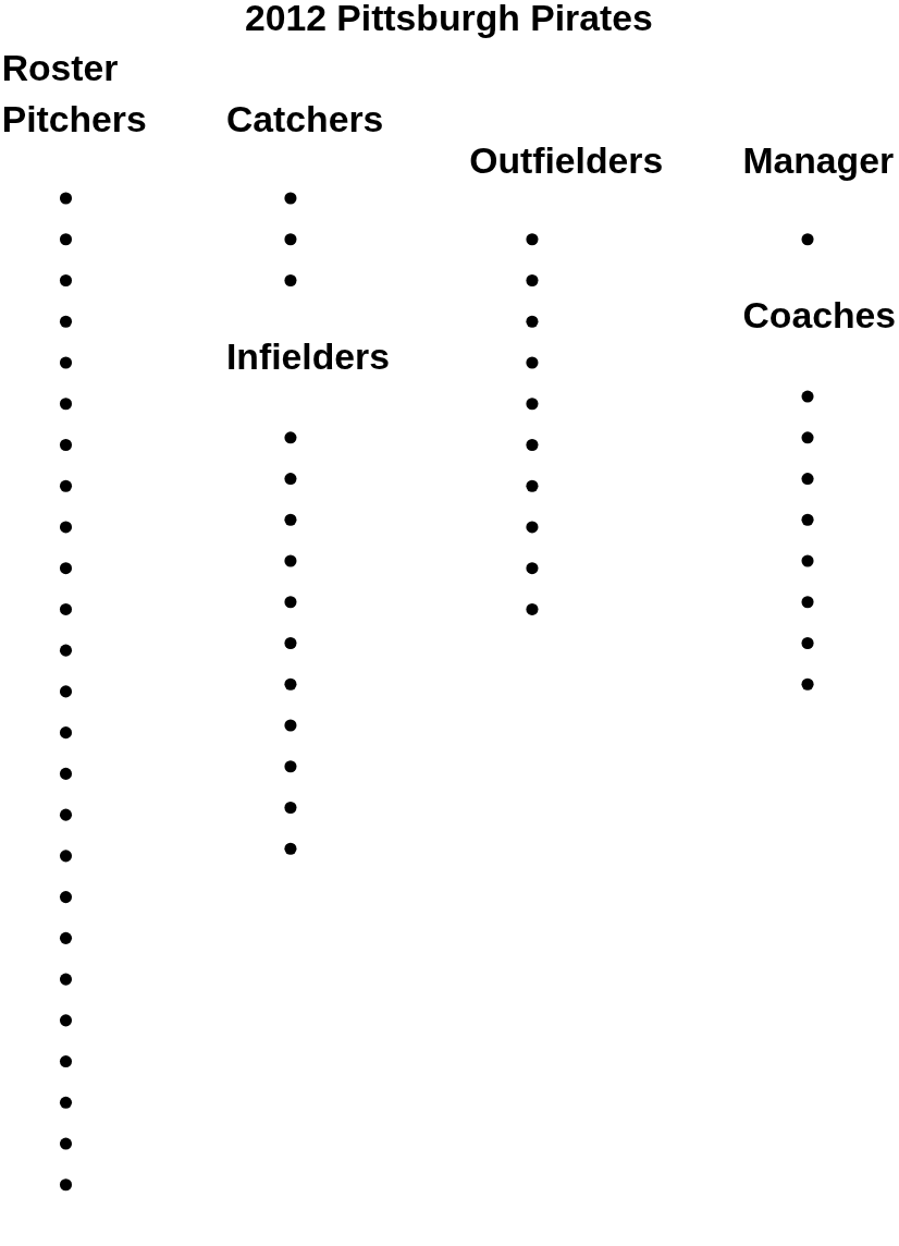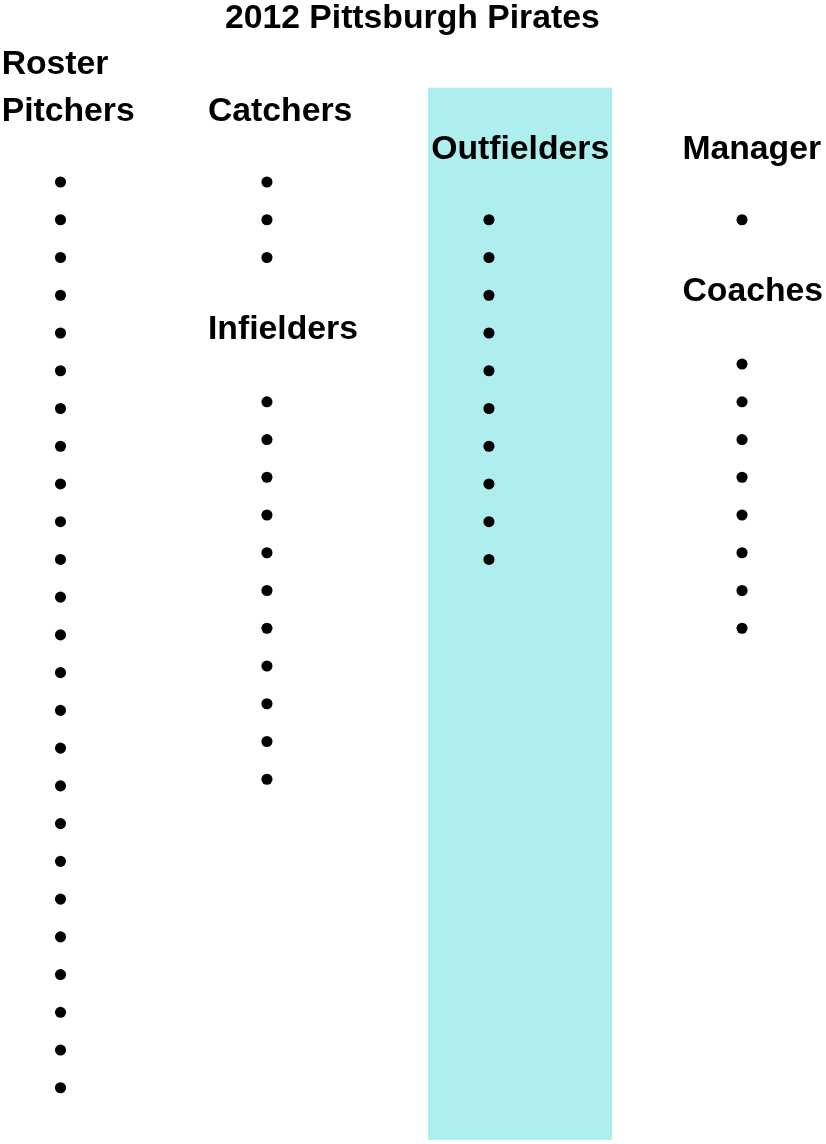Pitchers | column 3: no background -> paleturquoise background
